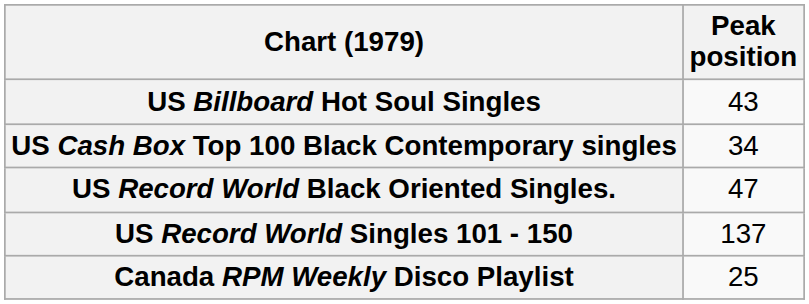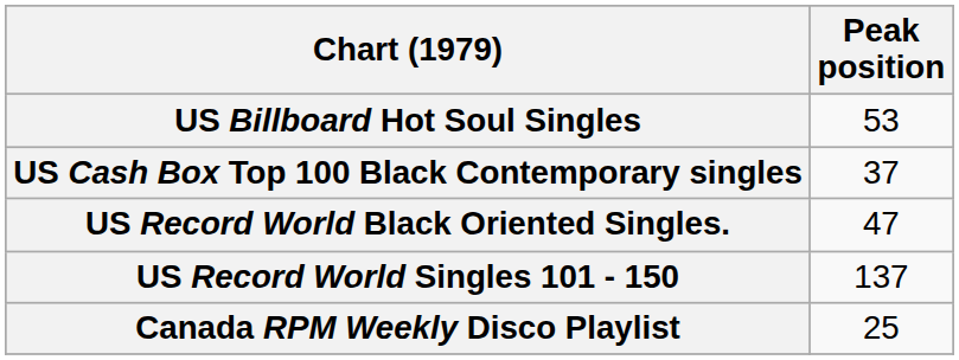US Billboard Hot Soul Singles | Peak position: 43 -> 53
US Cash Box Top 100 Black Contemporary singles | Peak position: 34 -> 37
